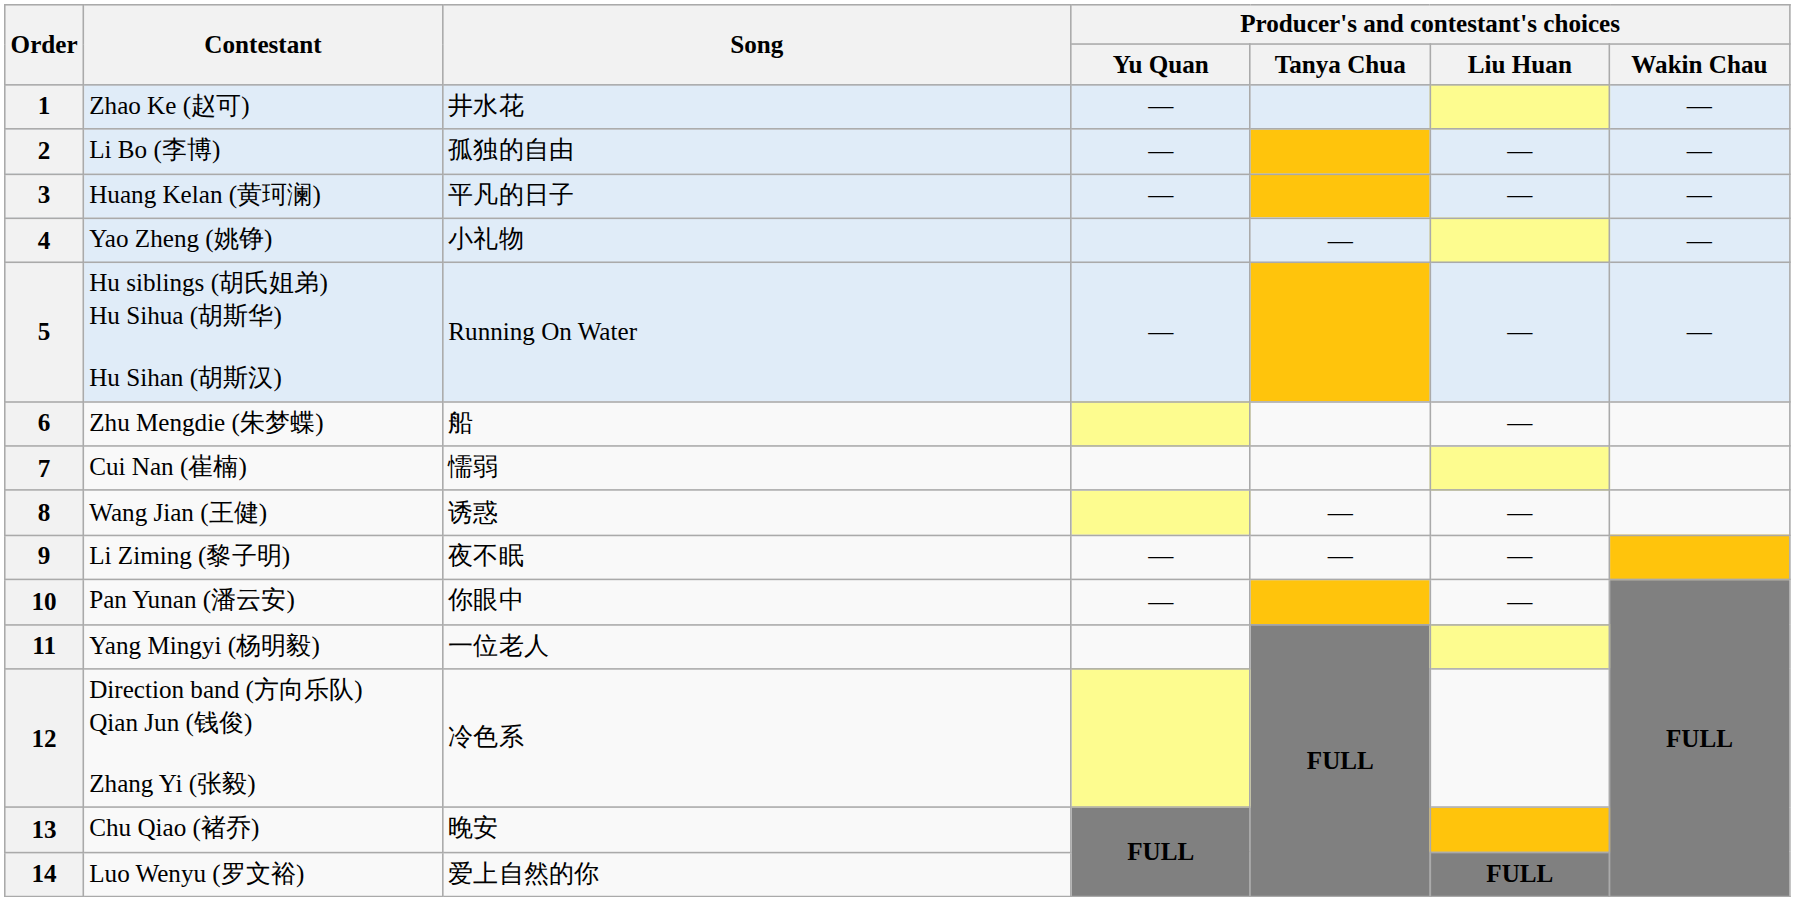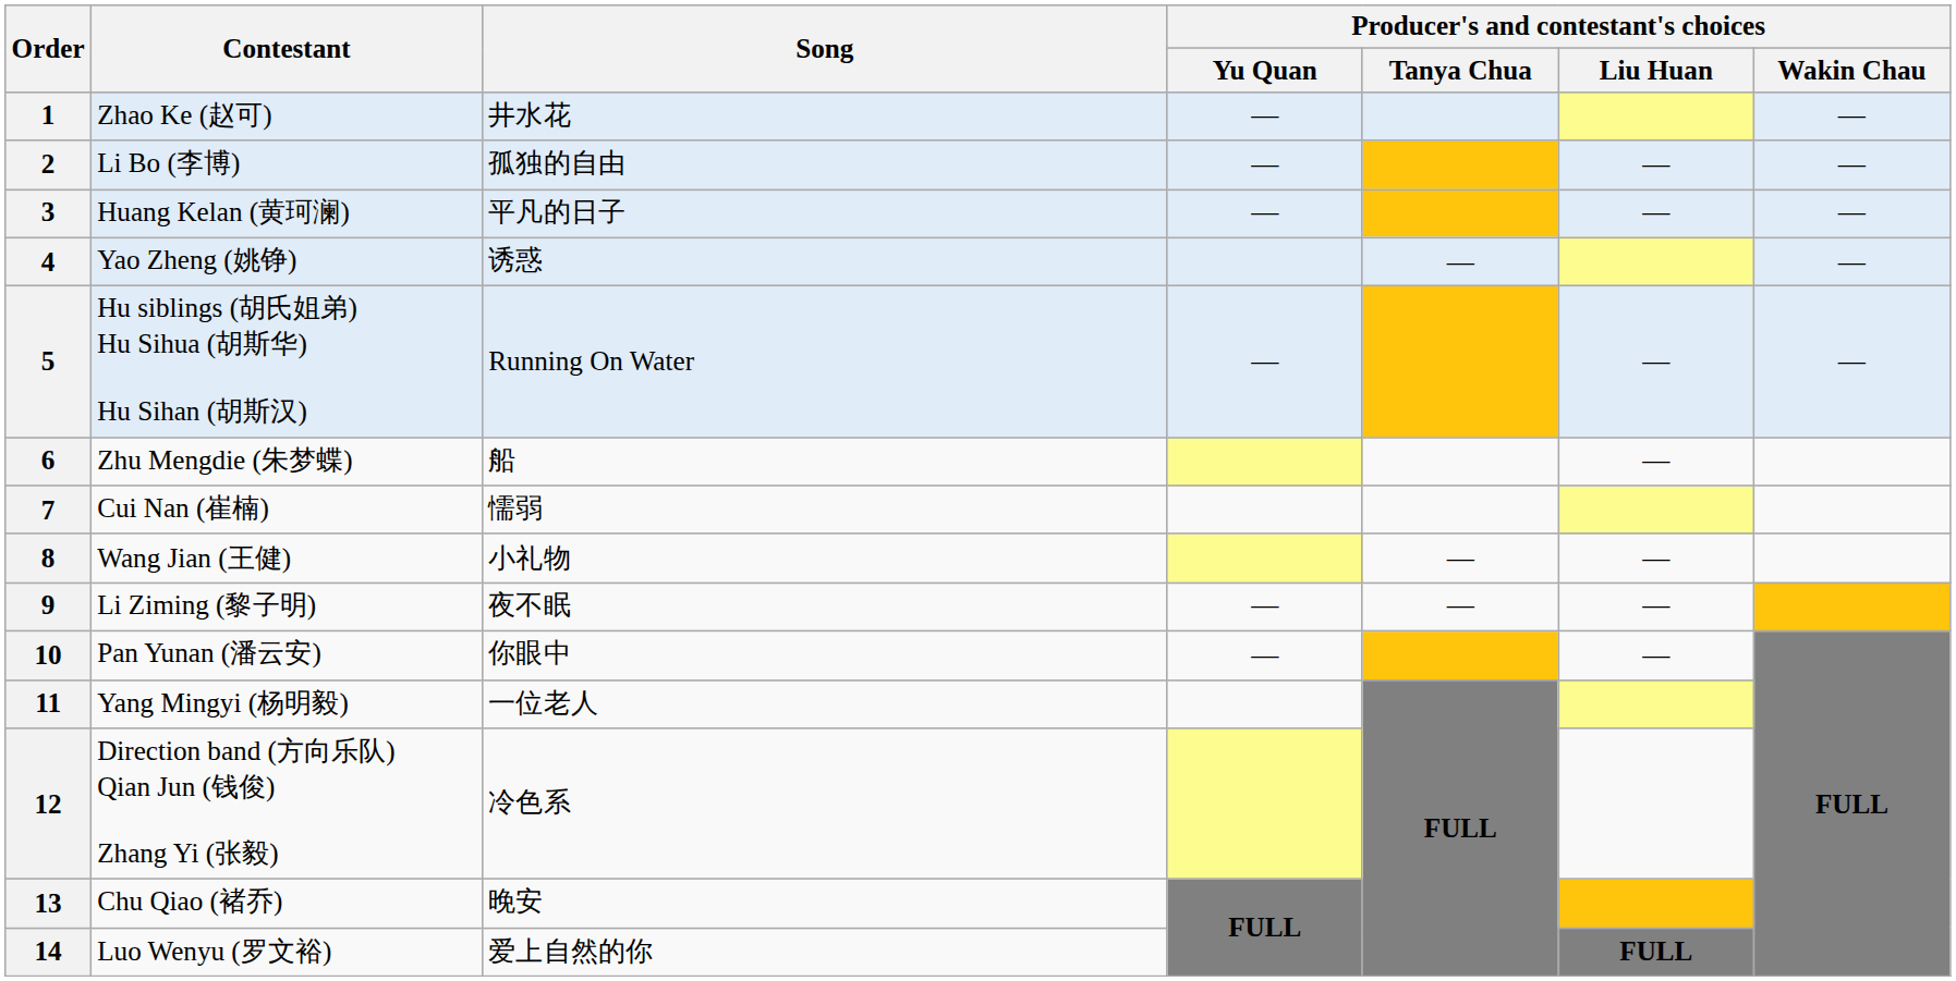4 | Song: 小礼物 -> 诱惑
8 | Song: 诱惑 -> 小礼物
